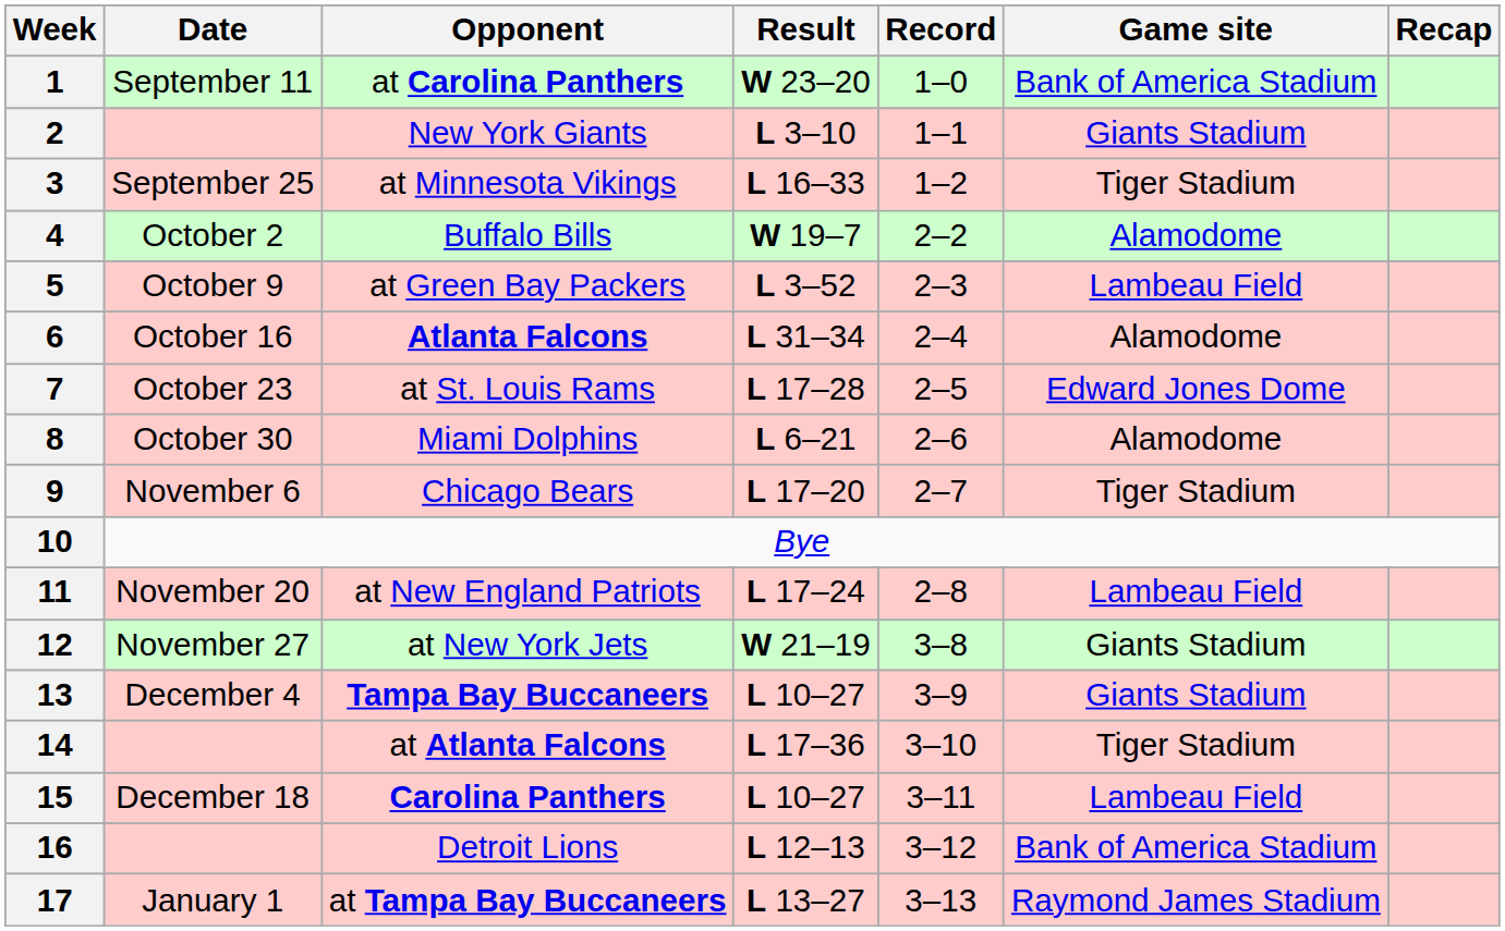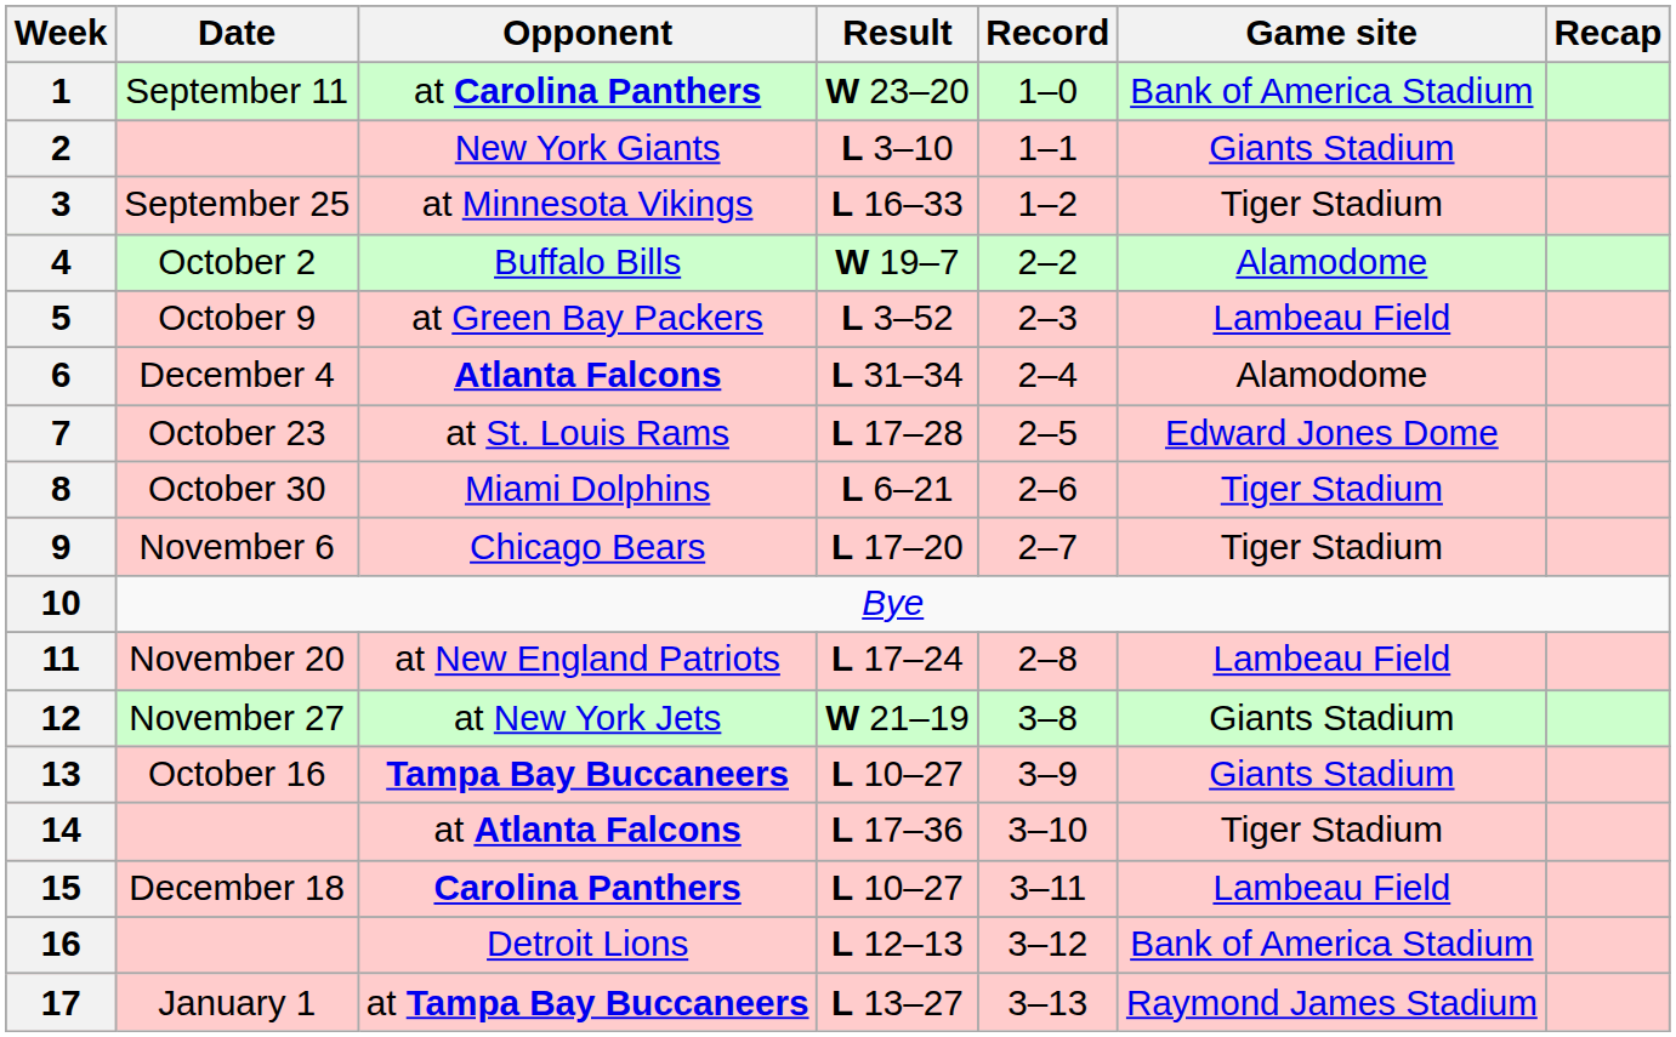6 | Date: October 16 -> December 4
8 | Game site: Alamodome -> Tiger Stadium
13 | Date: December 4 -> October 16
